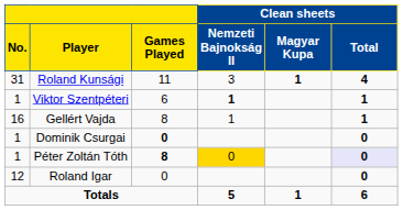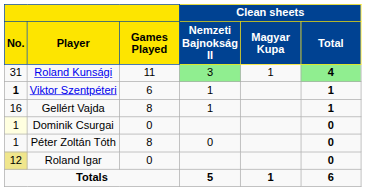Roland Kunsági | Clean sheets / Nemzeti Bajnokság II: no background -> lightgreen background
Roland Kunsági | Clean sheets / Magyar Kupa: bold -> normal
Roland Kunsági | Clean sheets / Total: no background -> lightgreen background
Viktor Szentpéteri | No.: normal -> bold
Viktor Szentpéteri | Clean sheets / Nemzeti Bajnokság II: bold -> normal
Dominik Csurgai | No.: no background -> lightyellow background
Dominik Csurgai | Games Played: bold -> normal
Péter Zoltán Tóth | Games Played: bold -> normal
Péter Zoltán Tóth | Clean sheets / Nemzeti Bajnokság II: gold background -> no background
Péter Zoltán Tóth | Clean sheets / Total: lavender background -> no background
Roland Igar | No.: no background -> khaki background
